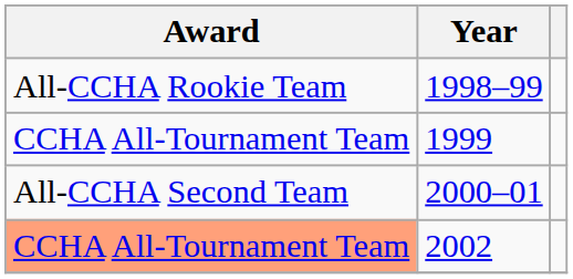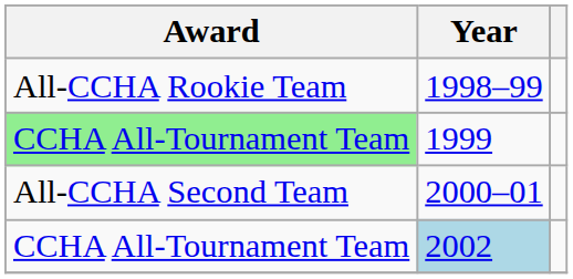row 3 | Award: no background -> lightgreen background
row 5 | Award: lightsalmon background -> no background
row 5 | Year: no background -> lightblue background
